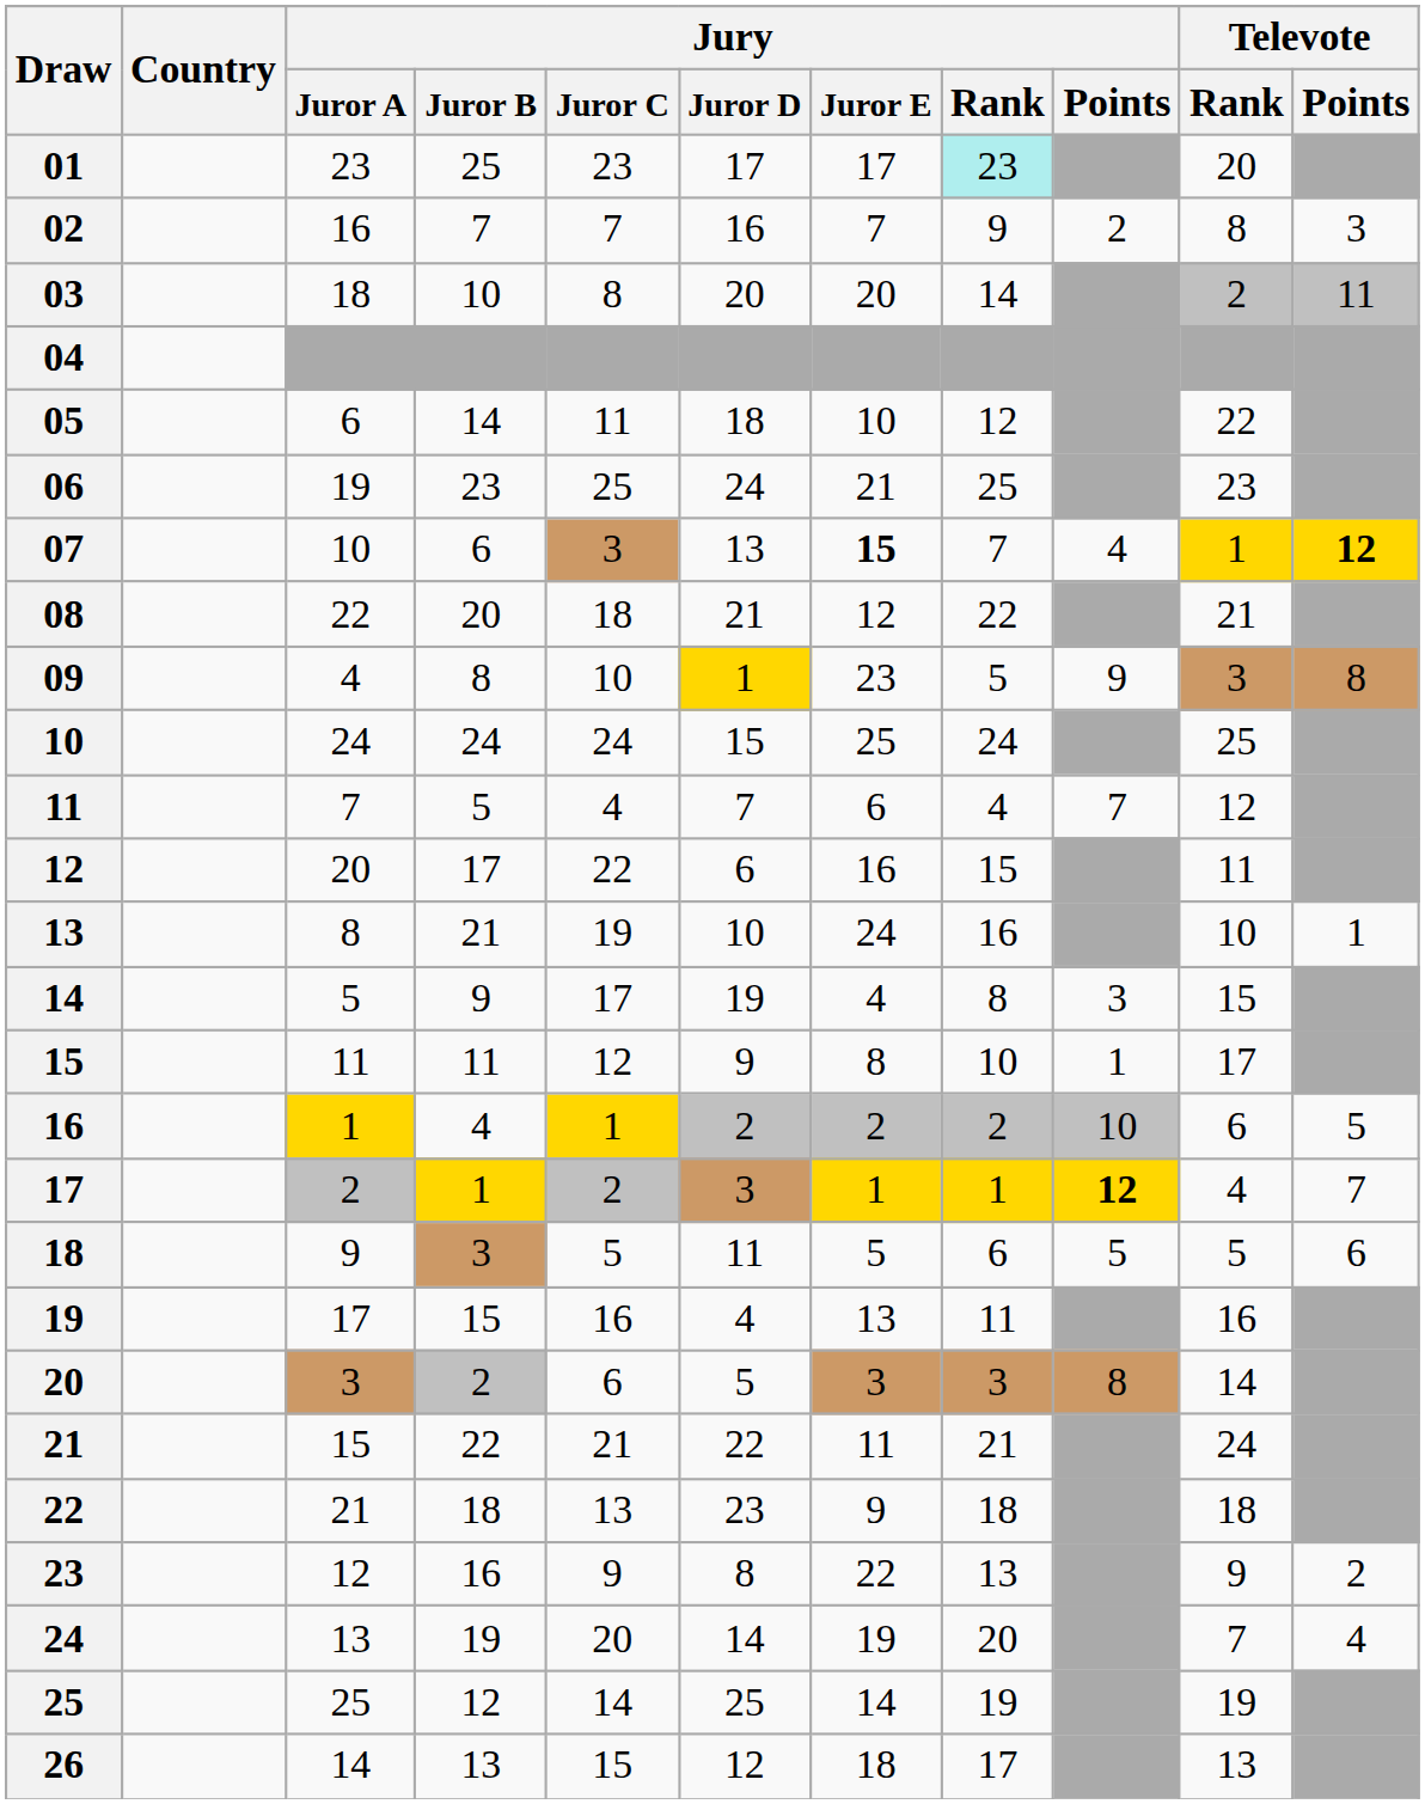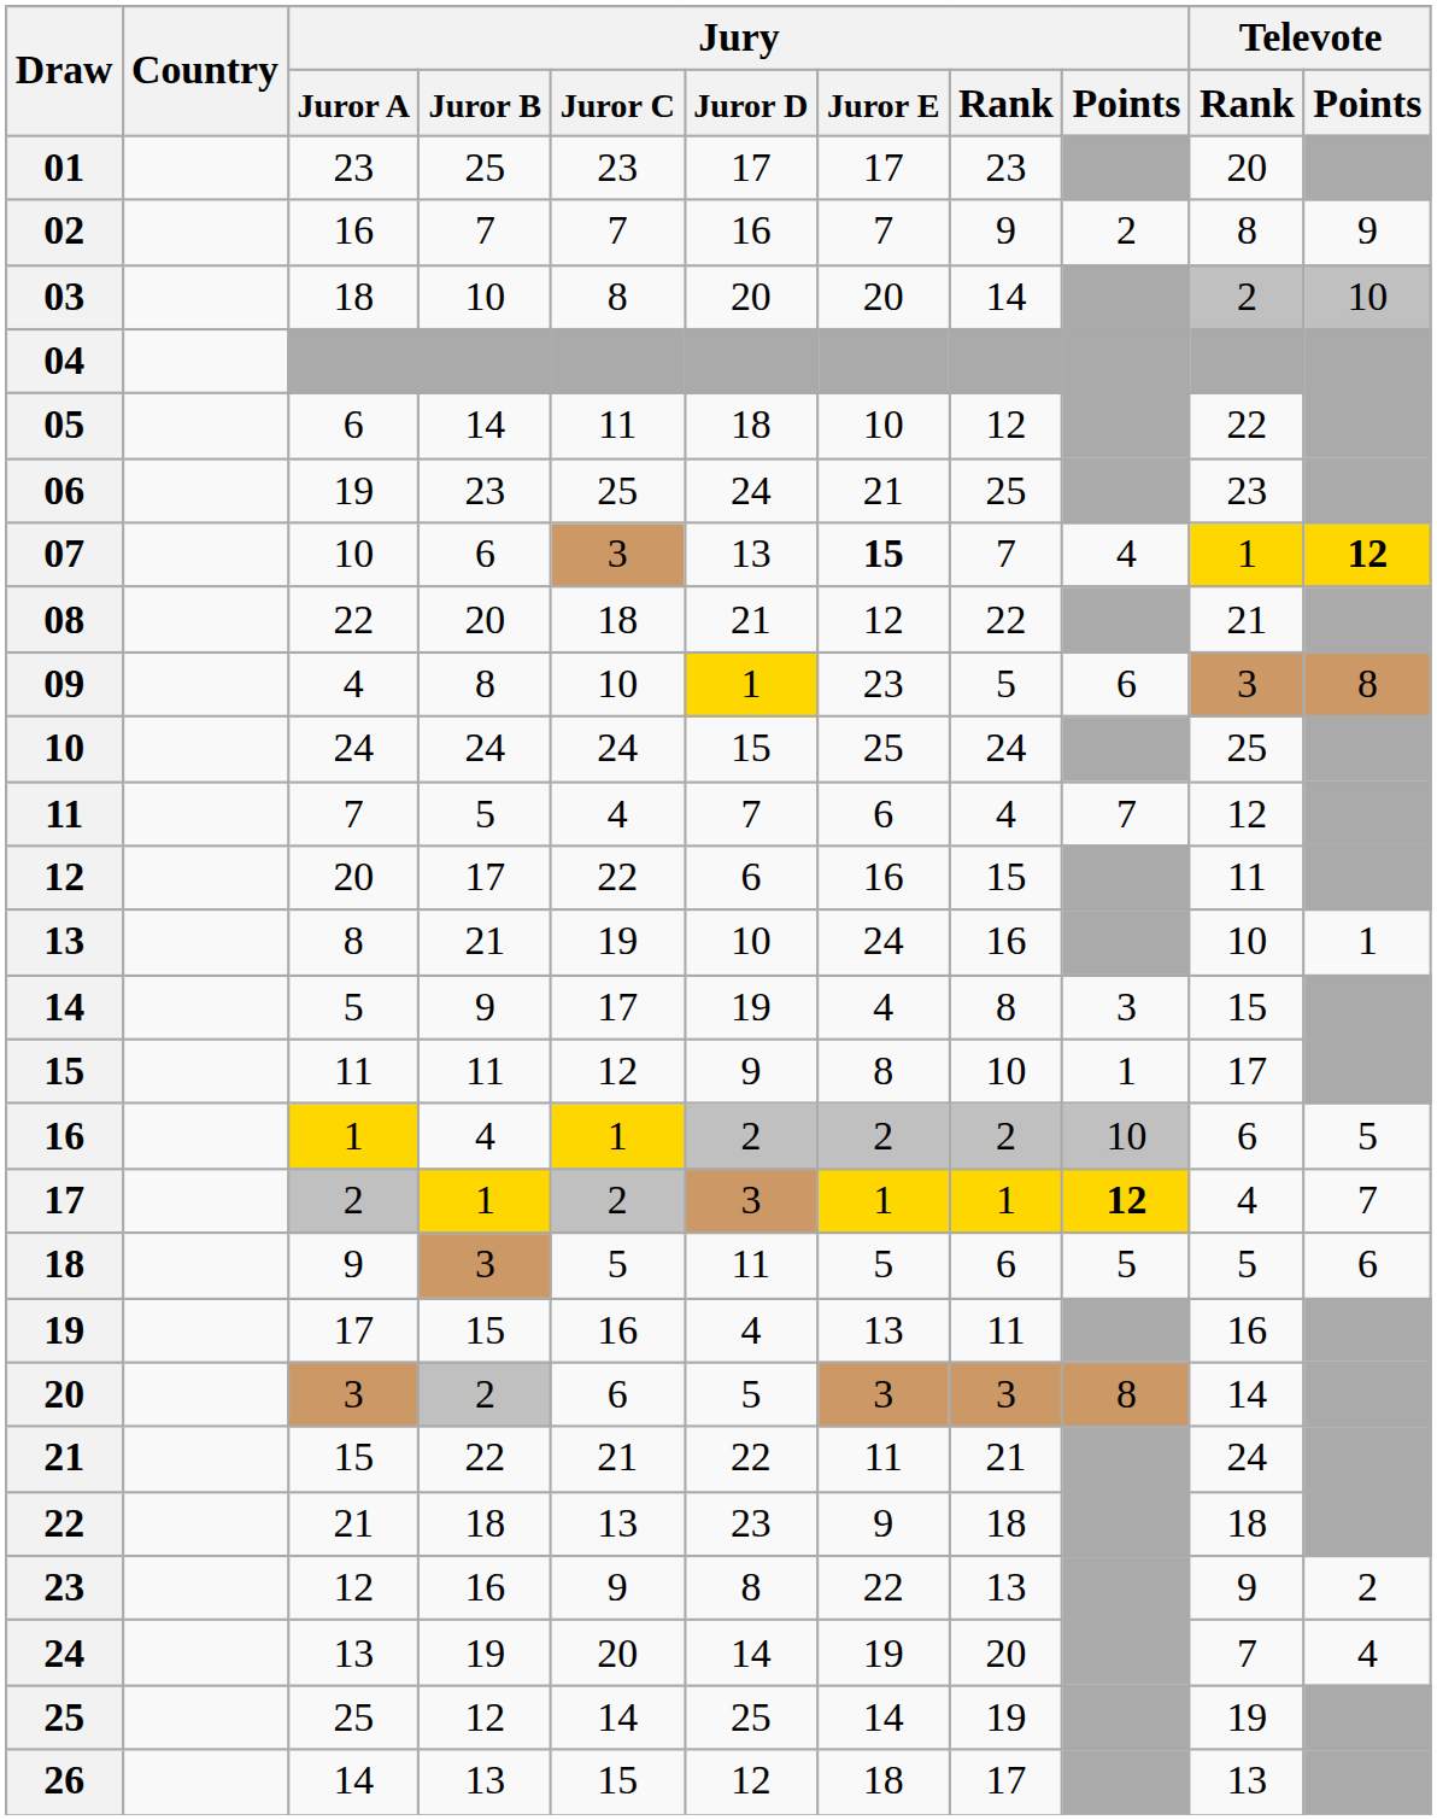01 | Jury / Rank: paleturquoise background -> no background
02 | Televote / Points: 3 -> 9
03 | Televote / Points: 11 -> 10
09 | Jury / Points: 9 -> 6
